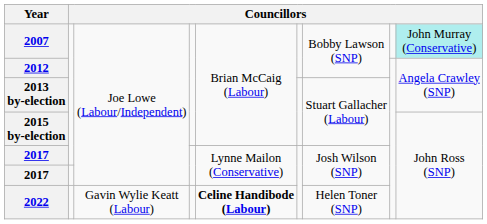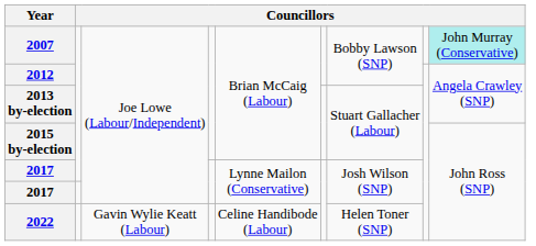2022 | column 5: bold -> normal
